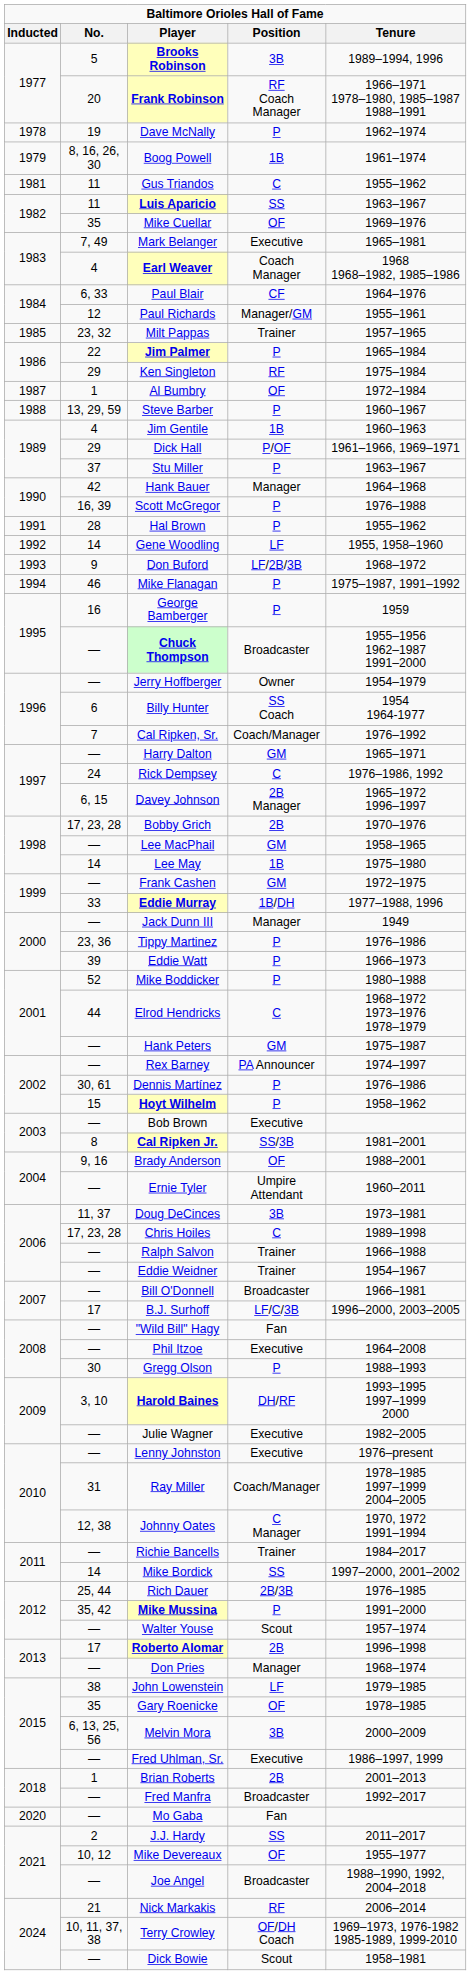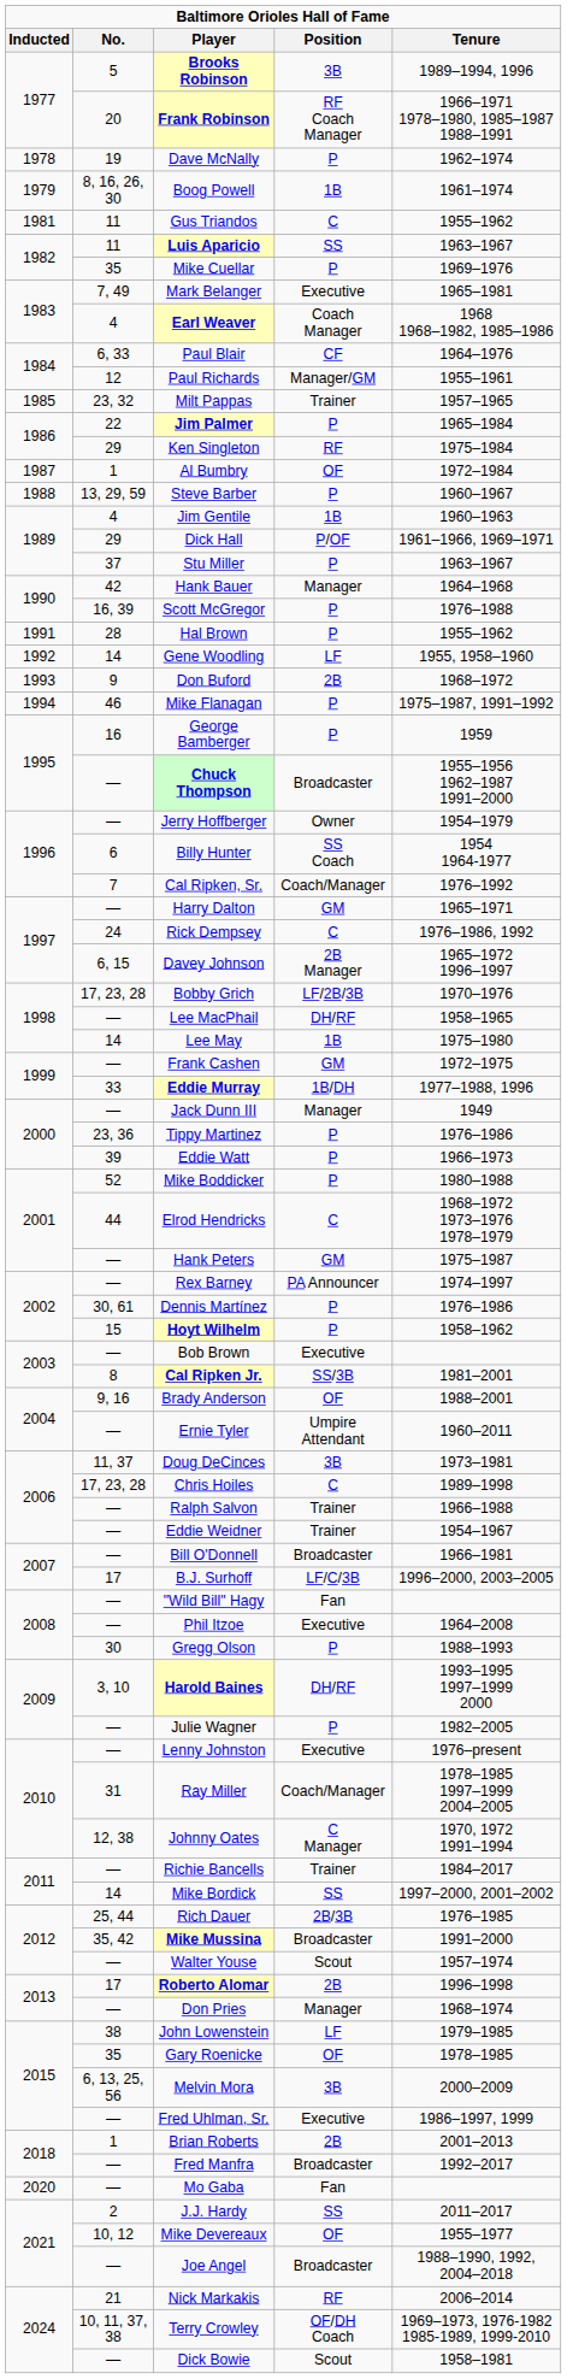Mike Cuellar | Position: OF -> P
Don Buford | Position: LF/2B/3B -> 2B
Bobby Grich | Position: 2B -> LF/2B/3B
Lee MacPhail | Position: GM -> DH/RF
Julie Wagner | Position: Executive -> P
Mike Mussina | Position: P -> Broadcaster
